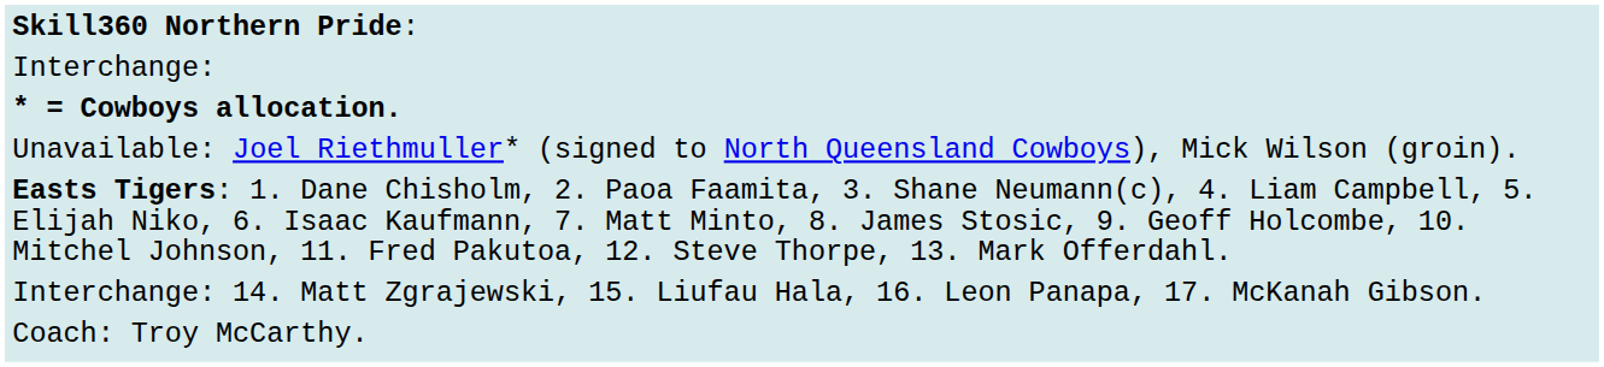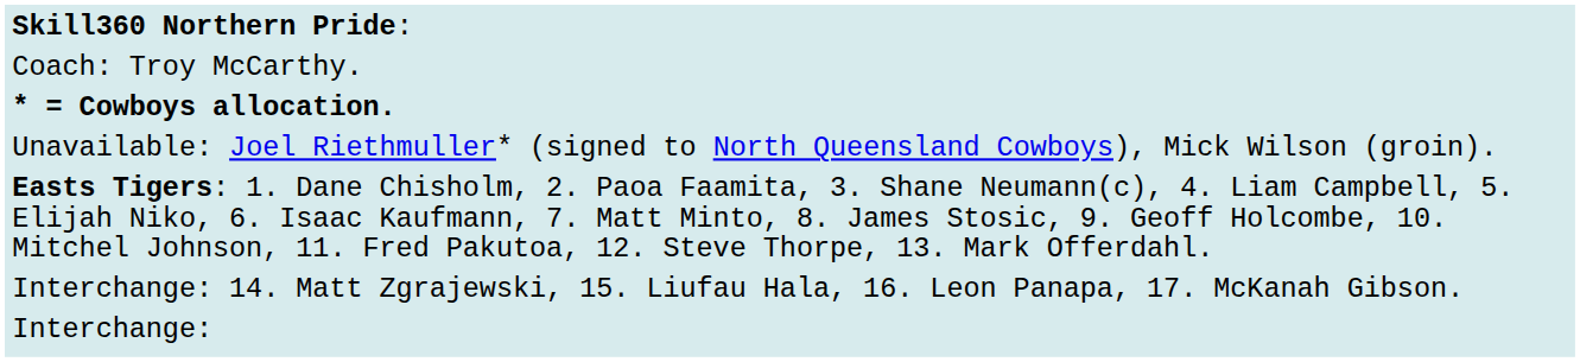row 2 | column 1: Interchange: -> Coach: Troy McCarthy.
row 7 | column 1: Coach: Troy McCarthy. -> Interchange:
